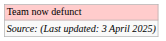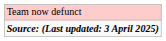row 2 | column 1: normal -> bold
